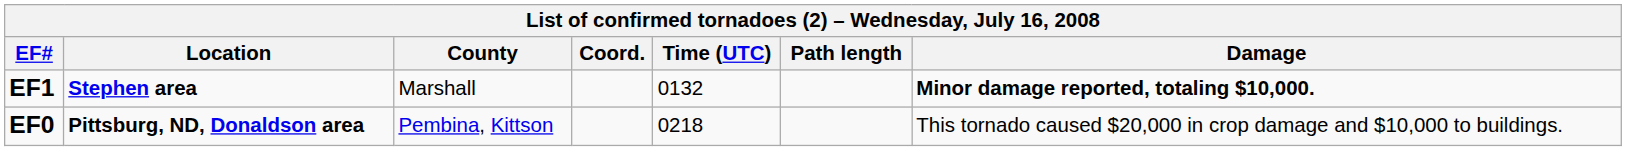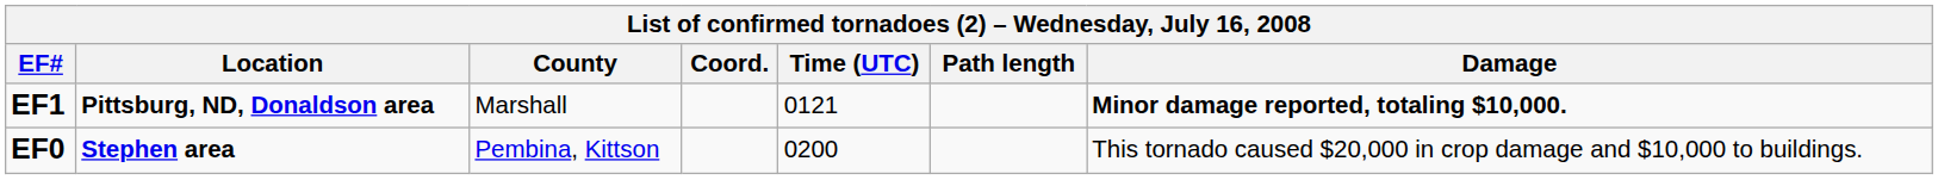EF1 | Location: Stephen area -> Pittsburg, ND, Donaldson area
EF1 | Time (UTC): 0132 -> 0121
EF0 | Location: Pittsburg, ND, Donaldson area -> Stephen area
EF0 | Time (UTC): 0218 -> 0200
